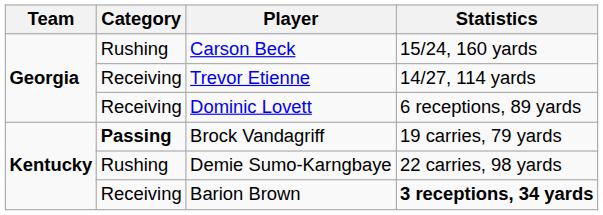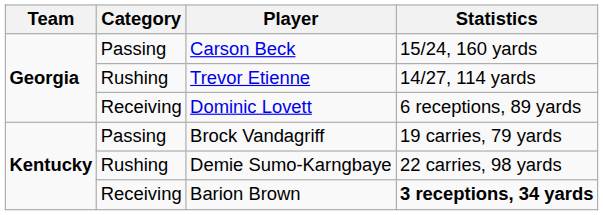Carson Beck | Category: Rushing -> Passing
Trevor Etienne | Category: Receiving -> Rushing
Brock Vandagriff | Category: bold -> normal
